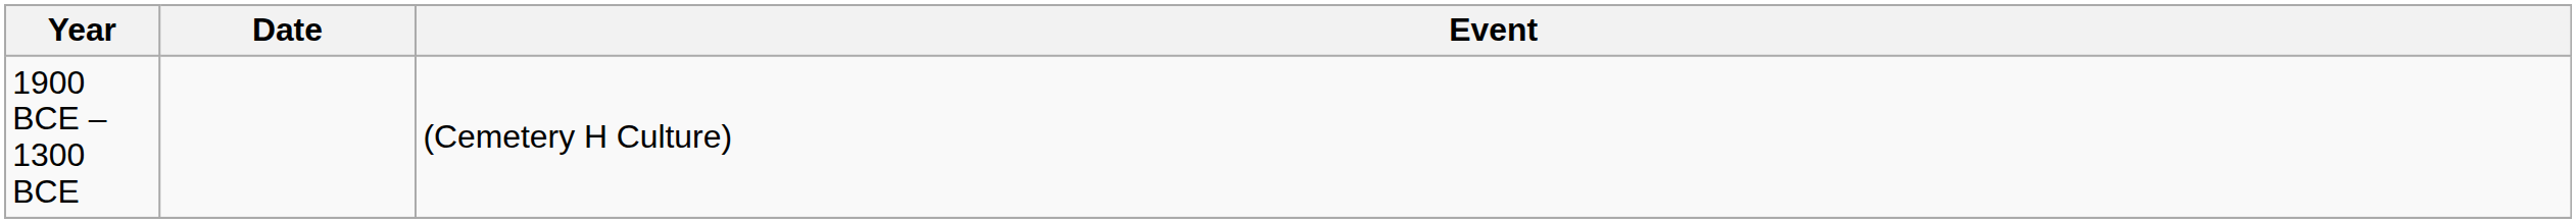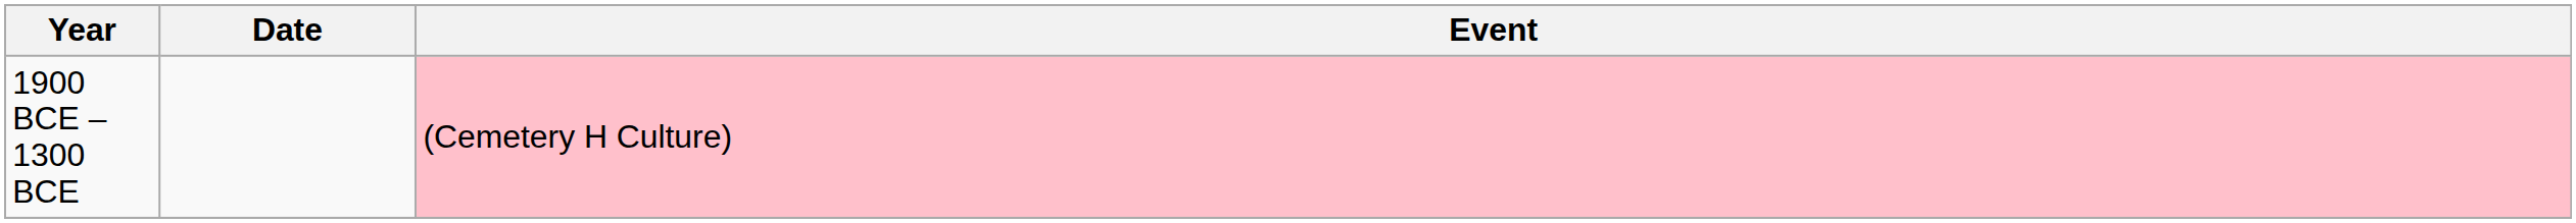1900 BCE – 1300 BCE | Event: no background -> pink background
